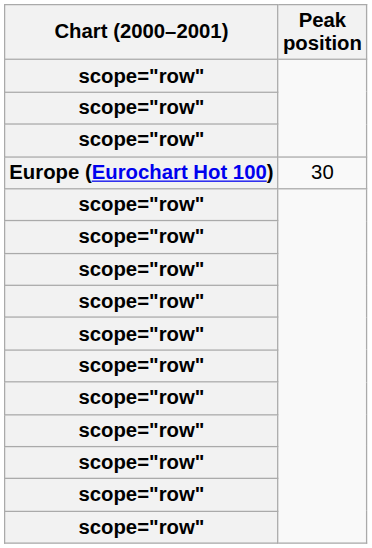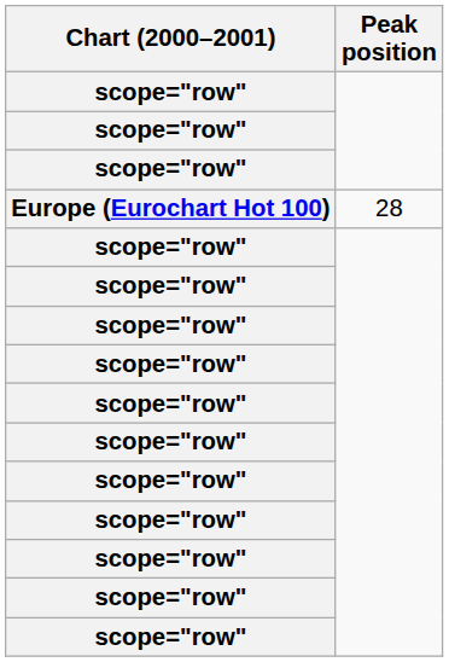Europe (Eurochart Hot 100) | Peak position: 30 -> 28
